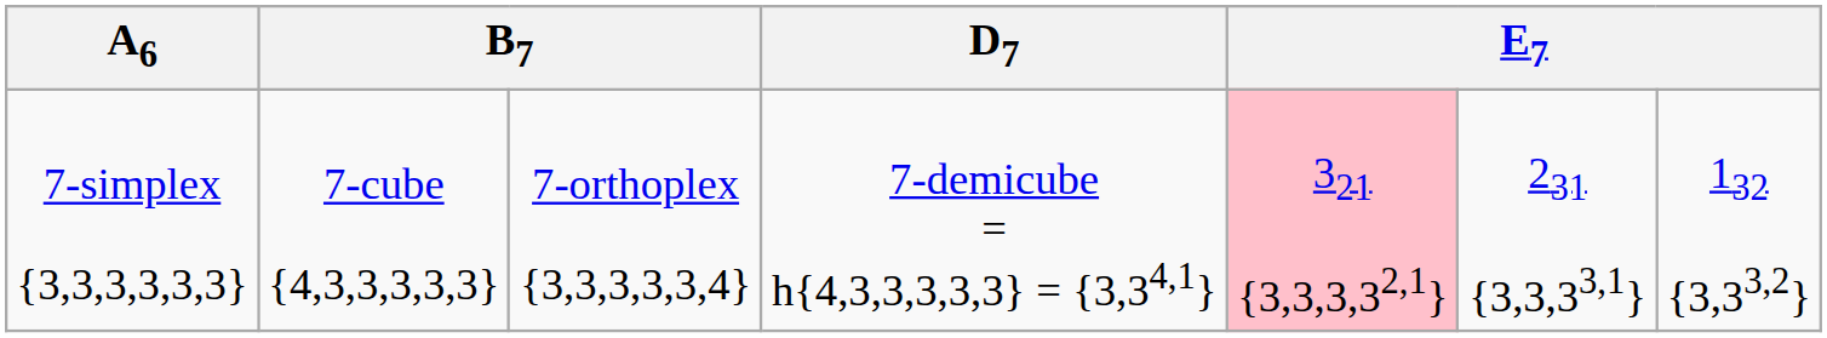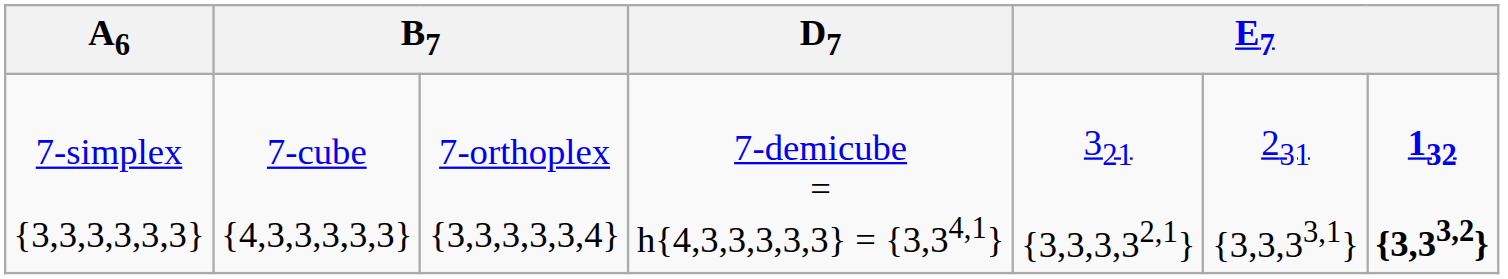7-simplex {3,3,3,3,3,3} | column 5: pink background -> no background
7-simplex {3,3,3,3,3,3} | column 7: normal -> bold
